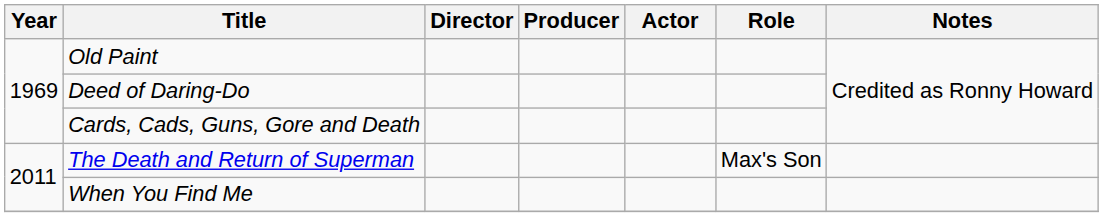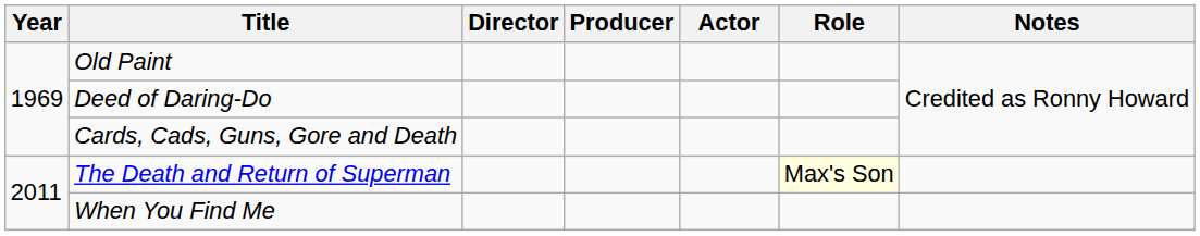The Death and Return of Superman | Role: no background -> lightyellow background
